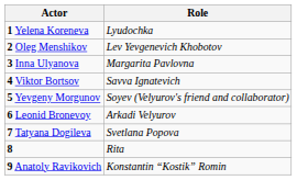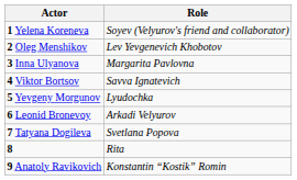1 Yelena Koreneva | Role: Lyudochka -> Soyev (Velyurov's friend and collaborator)
5 Yevgeny Morgunov | Role: Soyev (Velyurov's friend and collaborator) -> Lyudochka
